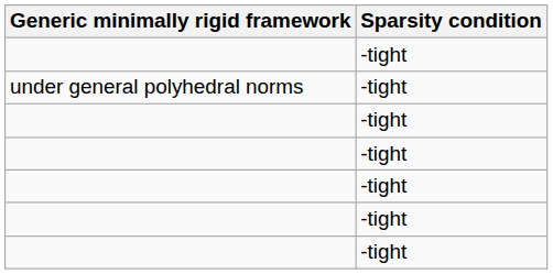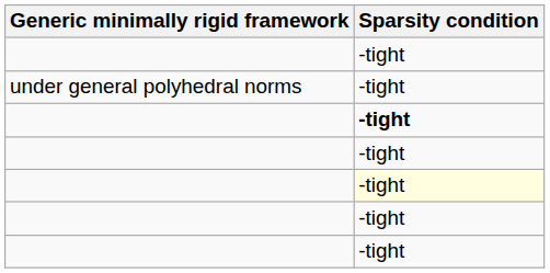row 4 | Sparsity condition: normal -> bold
row 6 | Sparsity condition: no background -> lightyellow background
